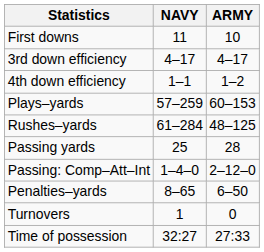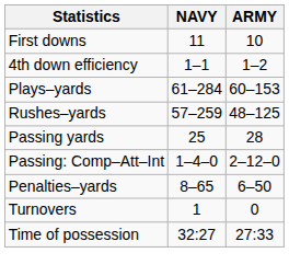- row: 3rd down efficiency | 4–17 | 4–17
Plays–yards | NAVY: 57–259 -> 61–284
Rushes–yards | NAVY: 61–284 -> 57–259
